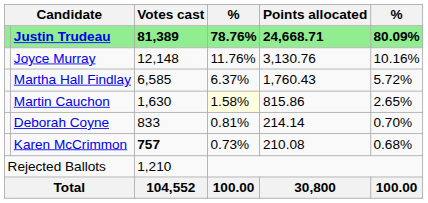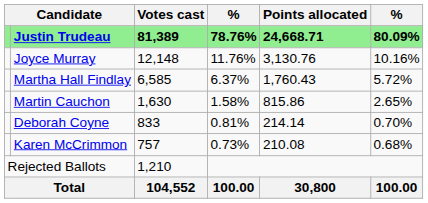Martin Cauchon | column 4: lightyellow background -> no background
Karen McCrimmon | Votes cast: bold -> normal
